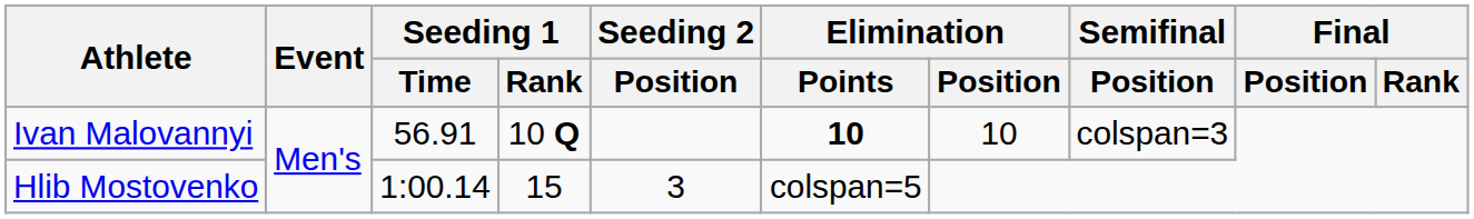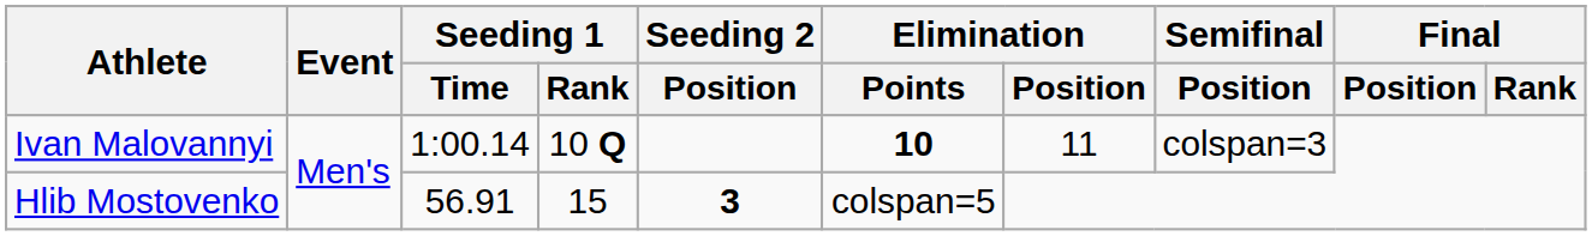Ivan Malovannyi | Seeding 1 / Time: 56.91 -> 1:00.14
Ivan Malovannyi | Elimination / Position: 10 -> 11
Hlib Mostovenko | Seeding 1 / Time: 1:00.14 -> 56.91
Hlib Mostovenko | Seeding 2 / Position: normal -> bold
